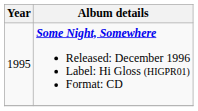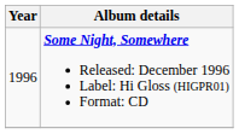row 2 | Year: 1995 -> 1996
